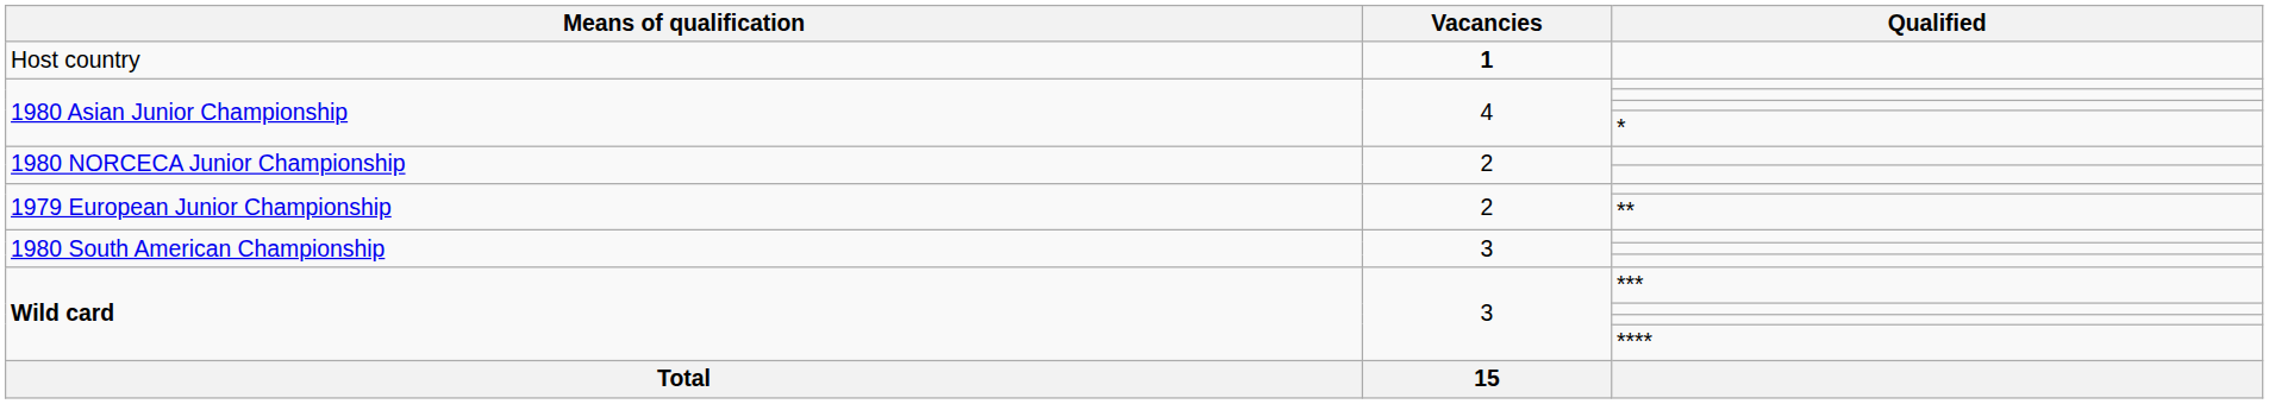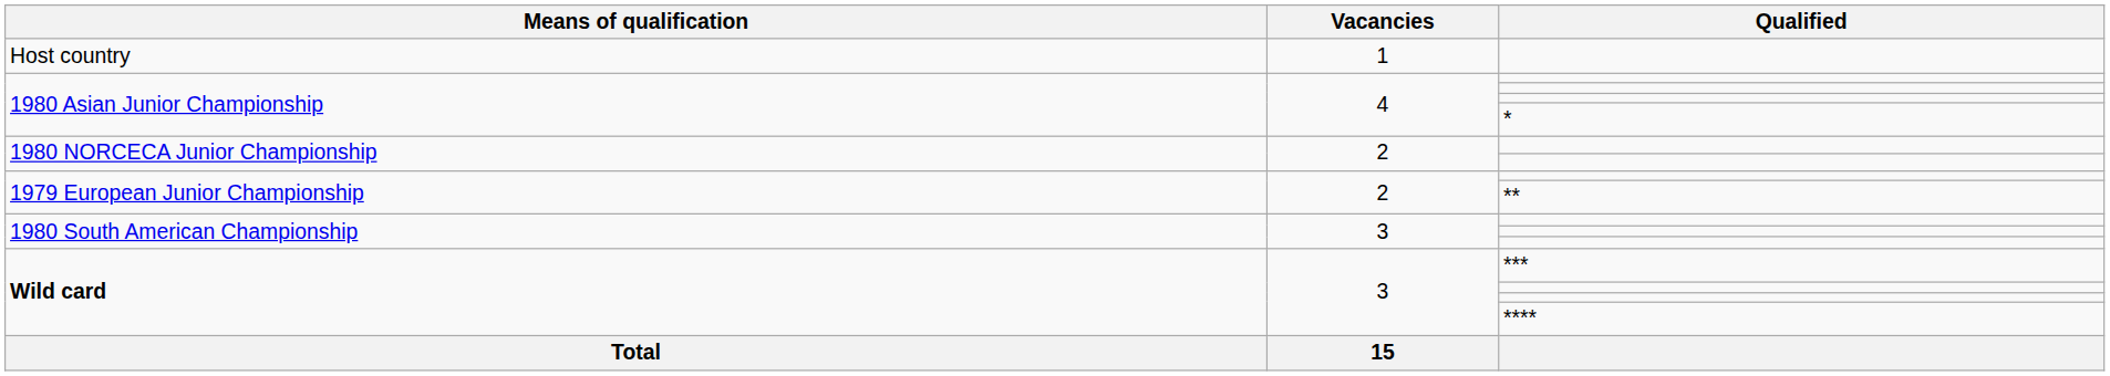Host country | Vacancies: bold -> normal
